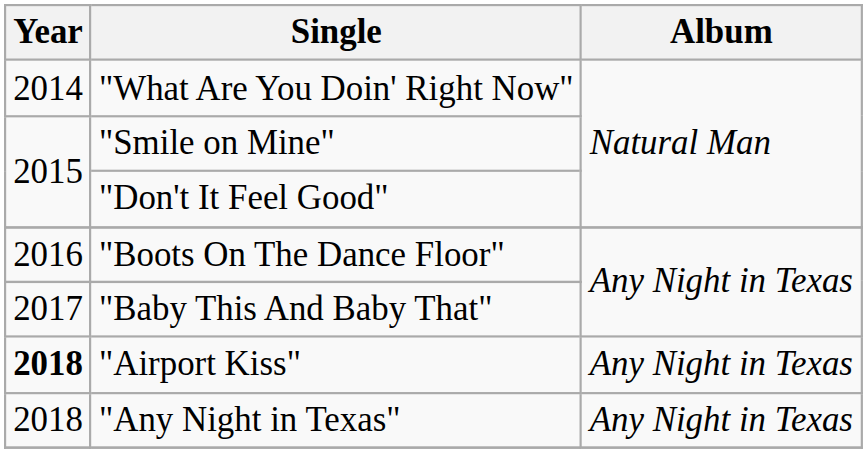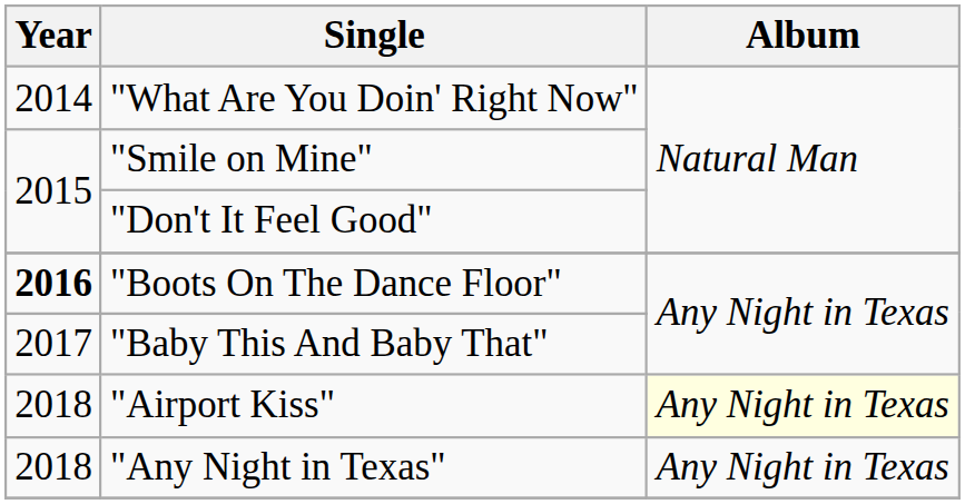"Boots On The Dance Floor" | Year: normal -> bold
"Airport Kiss" | Year: bold -> normal
"Airport Kiss" | Album: no background -> lightyellow background
